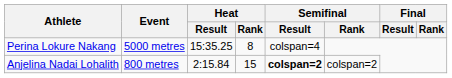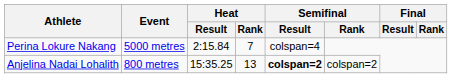Perina Lokure Nakang | Heat / Result: 15:35.25 -> 2:15.84
Perina Lokure Nakang | Heat / Rank: 8 -> 7
Anjelina Nadai Lohalith | Heat / Result: 2:15.84 -> 15:35.25
Anjelina Nadai Lohalith | Heat / Rank: 15 -> 13
